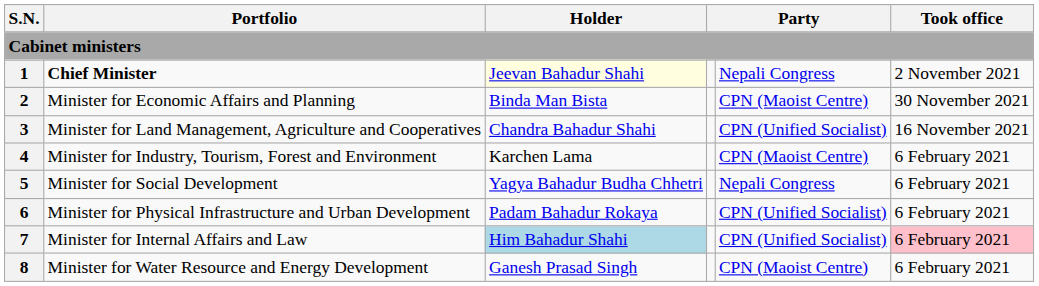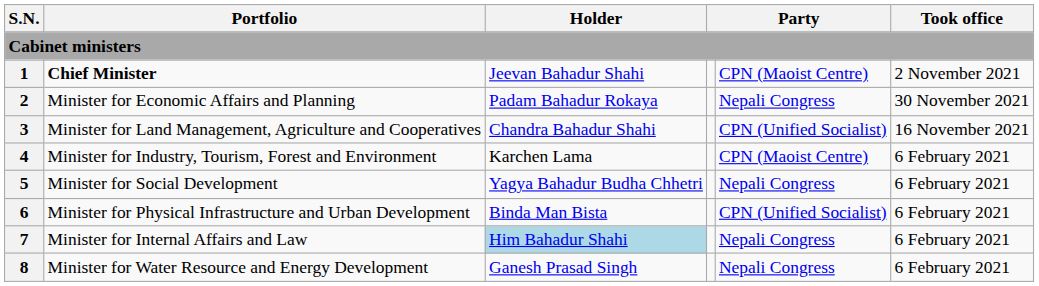Chief Minister | Holder: lightyellow background -> no background
Chief Minister | column 5: Nepali Congress -> CPN (Maoist Centre)
Minister for Economic Affairs and Planning | Holder: Binda Man Bista -> Padam Bahadur Rokaya
Minister for Economic Affairs and Planning | column 5: CPN (Maoist Centre) -> Nepali Congress
Minister for Physical Infrastructure and Urban Development | Holder: Padam Bahadur Rokaya -> Binda Man Bista
Minister for Internal Affairs and Law | column 5: CPN (Unified Socialist) -> Nepali Congress
Minister for Internal Affairs and Law | Took office: pink background -> no background
Minister for Water Resource and Energy Development | column 5: CPN (Maoist Centre) -> Nepali Congress
